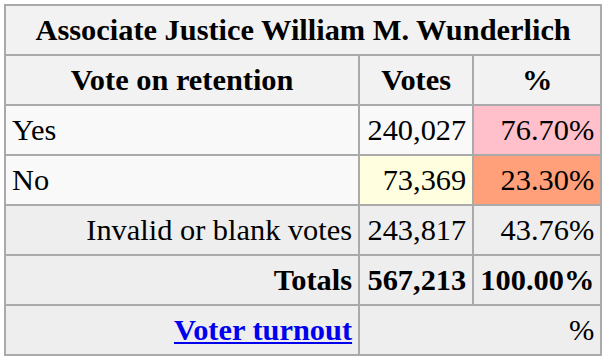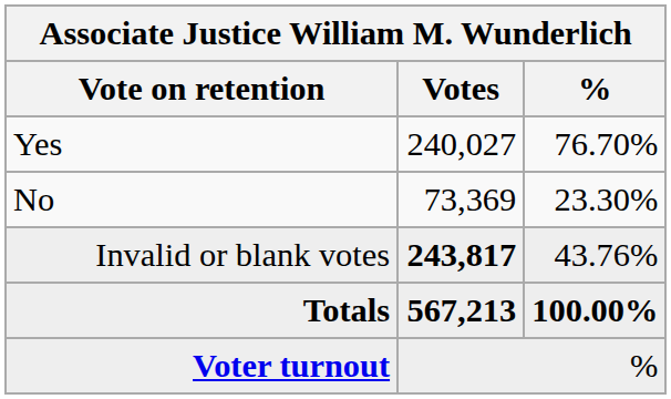Yes | %: pink background -> no background
No | Votes: lightyellow background -> no background
No | %: lightsalmon background -> no background
Invalid or blank votes | Votes: normal -> bold
